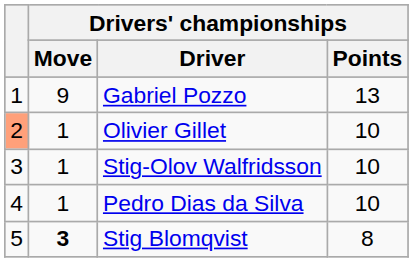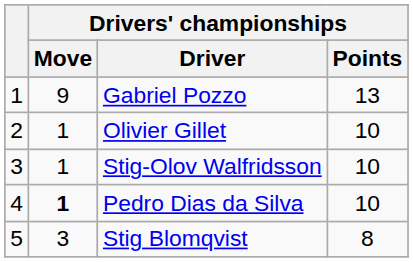Olivier Gillet | column 1: lightsalmon background -> no background
Pedro Dias da Silva | Drivers' championships / Move: normal -> bold
Stig Blomqvist | Drivers' championships / Move: bold -> normal
